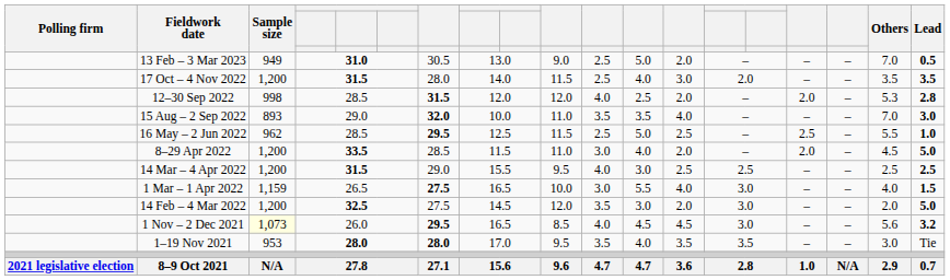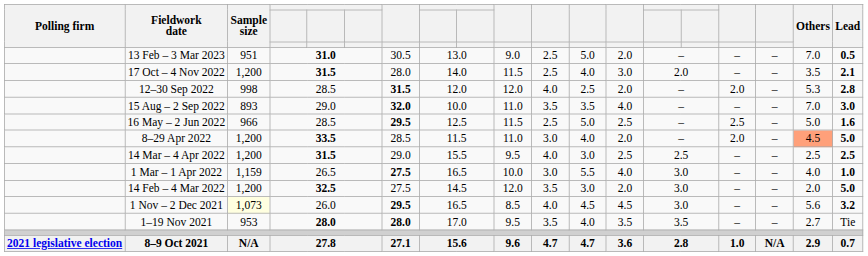13 Feb – 3 Mar 2023 | Sample size: 949 -> 951
17 Oct – 4 Nov 2022 | Lead: 3.5 -> 2.1
16 May – 2 Jun 2022 | Sample size: 962 -> 966
16 May – 2 Jun 2022 | Others: 5.5 -> 5.0
16 May – 2 Jun 2022 | Lead: 1.0 -> 1.6
8–29 Apr 2022 | Others: no background -> lightsalmon background
1 Mar – 1 Apr 2022 | Lead: 1.5 -> 1.0
1–19 Nov 2021 | Others: 3.0 -> 2.7
